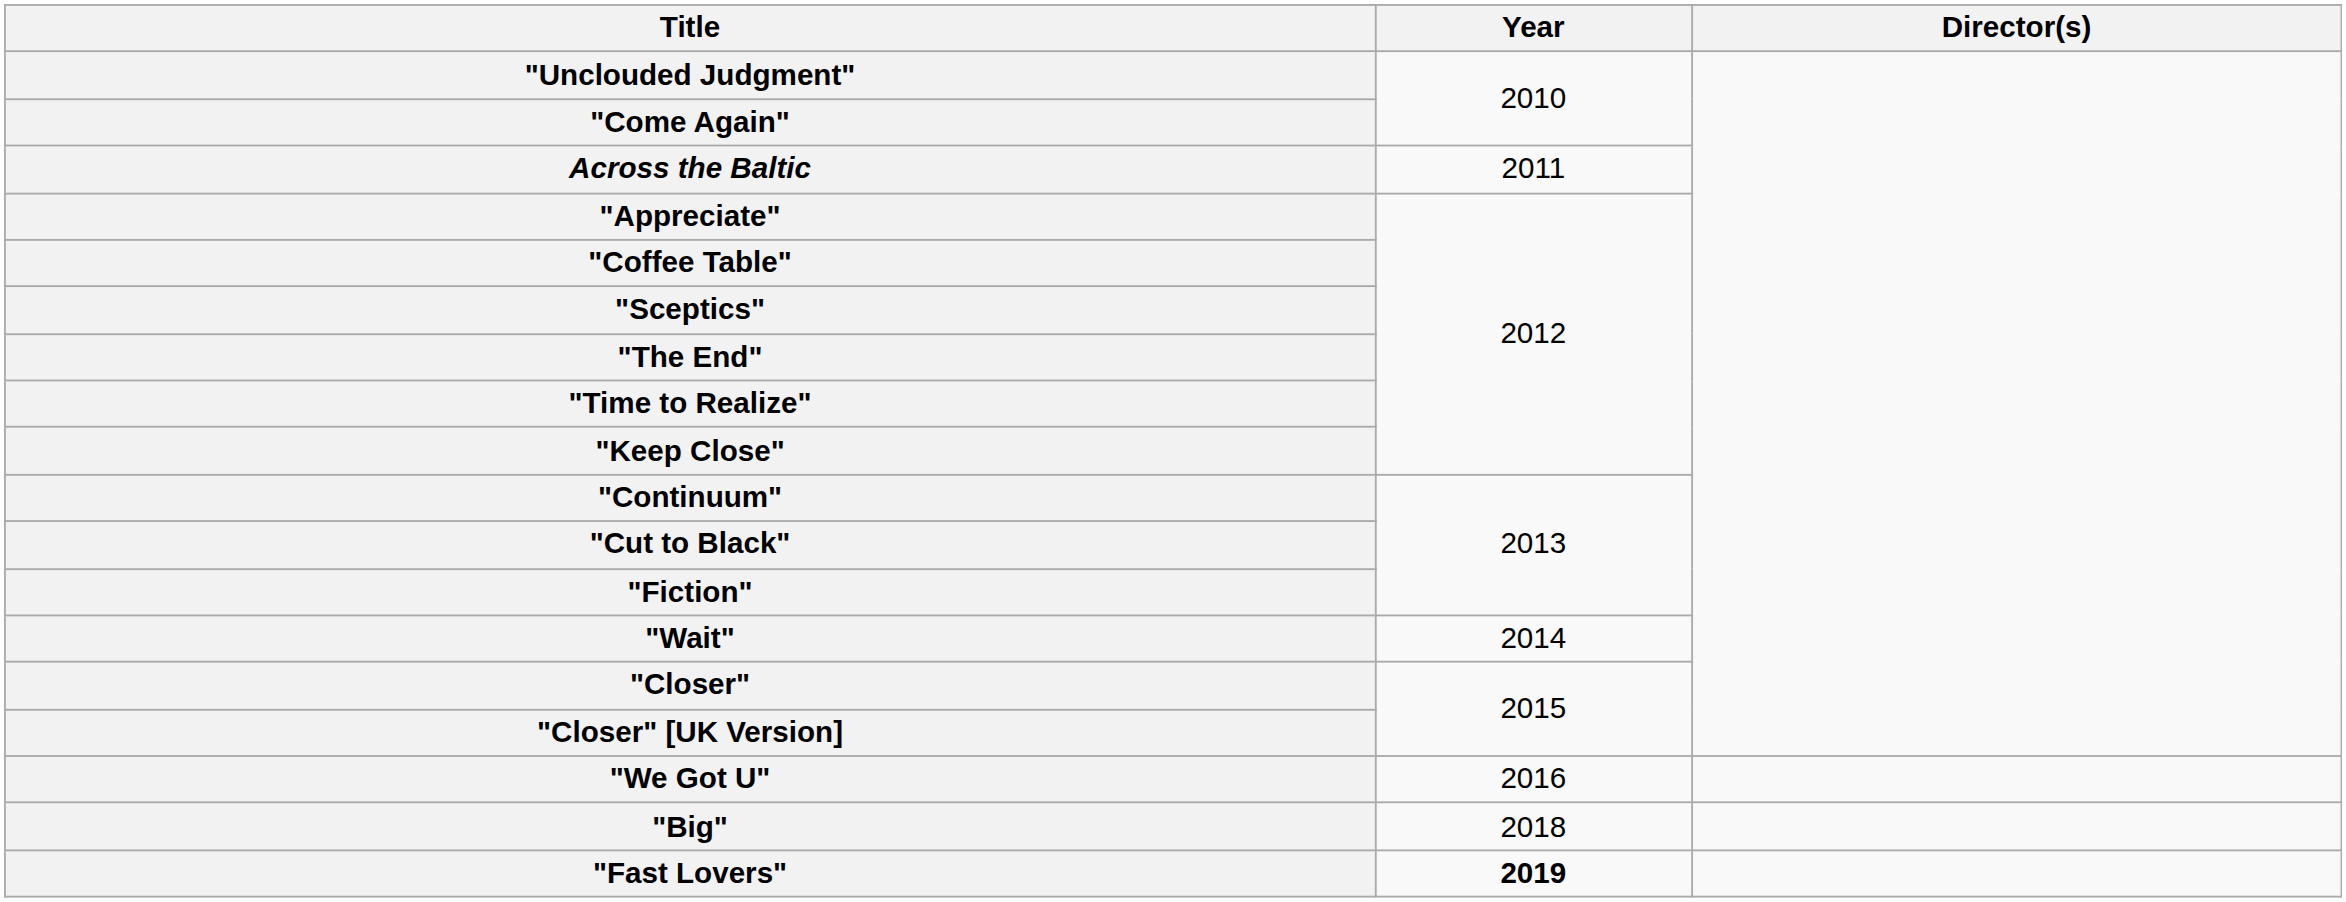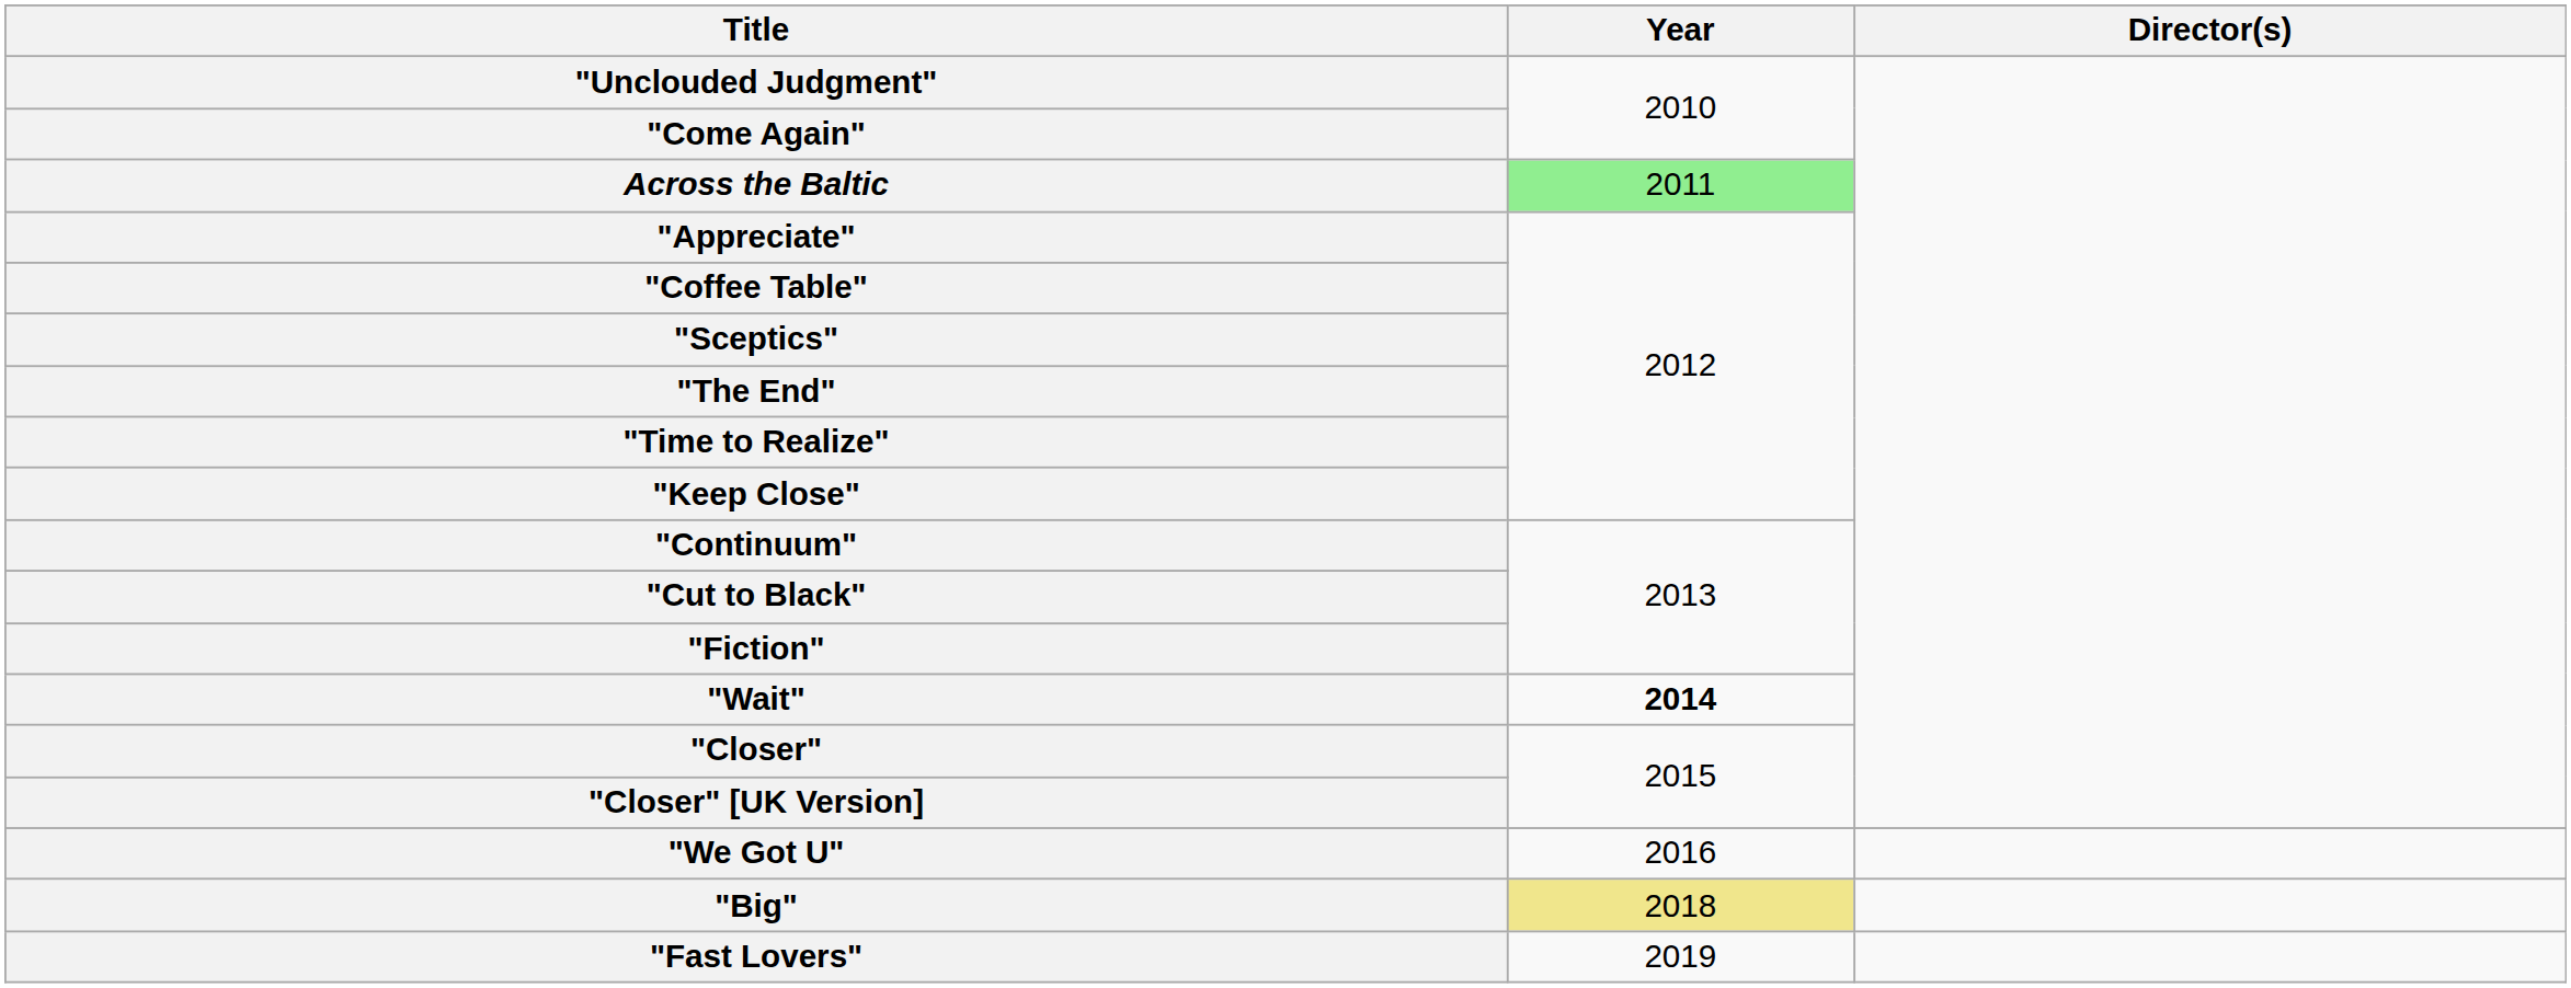Across the Baltic | Year: no background -> lightgreen background
"Wait" | Year: normal -> bold
"Big" | Year: no background -> khaki background
"Fast Lovers" | Year: bold -> normal
